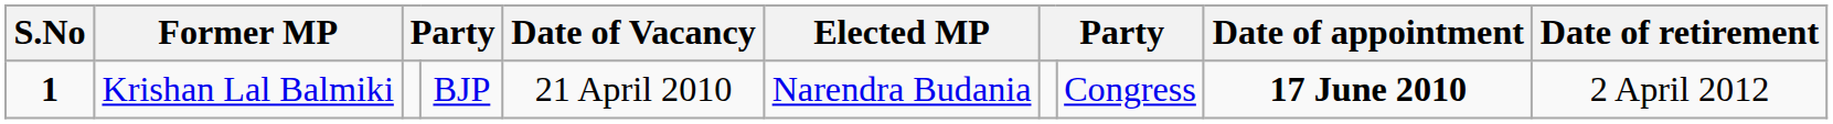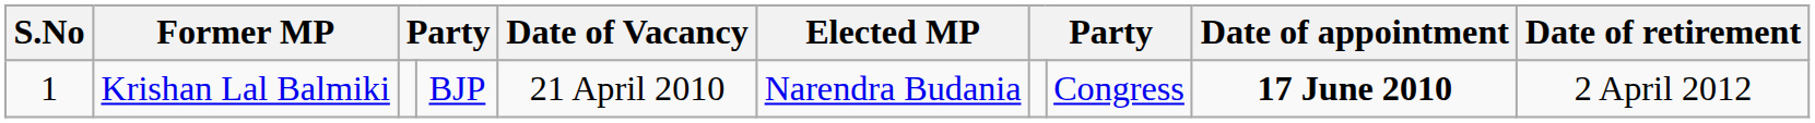Krishan Lal Balmiki | S.No: bold -> normal
